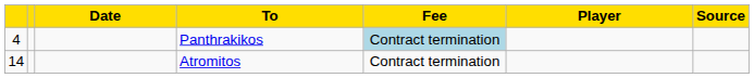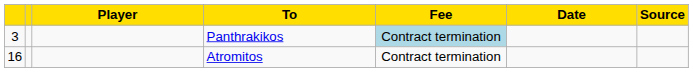columns swapped: Player <-> Date
Panthrakikos | column 1: 4 -> 3
Atromitos | column 1: 14 -> 16
